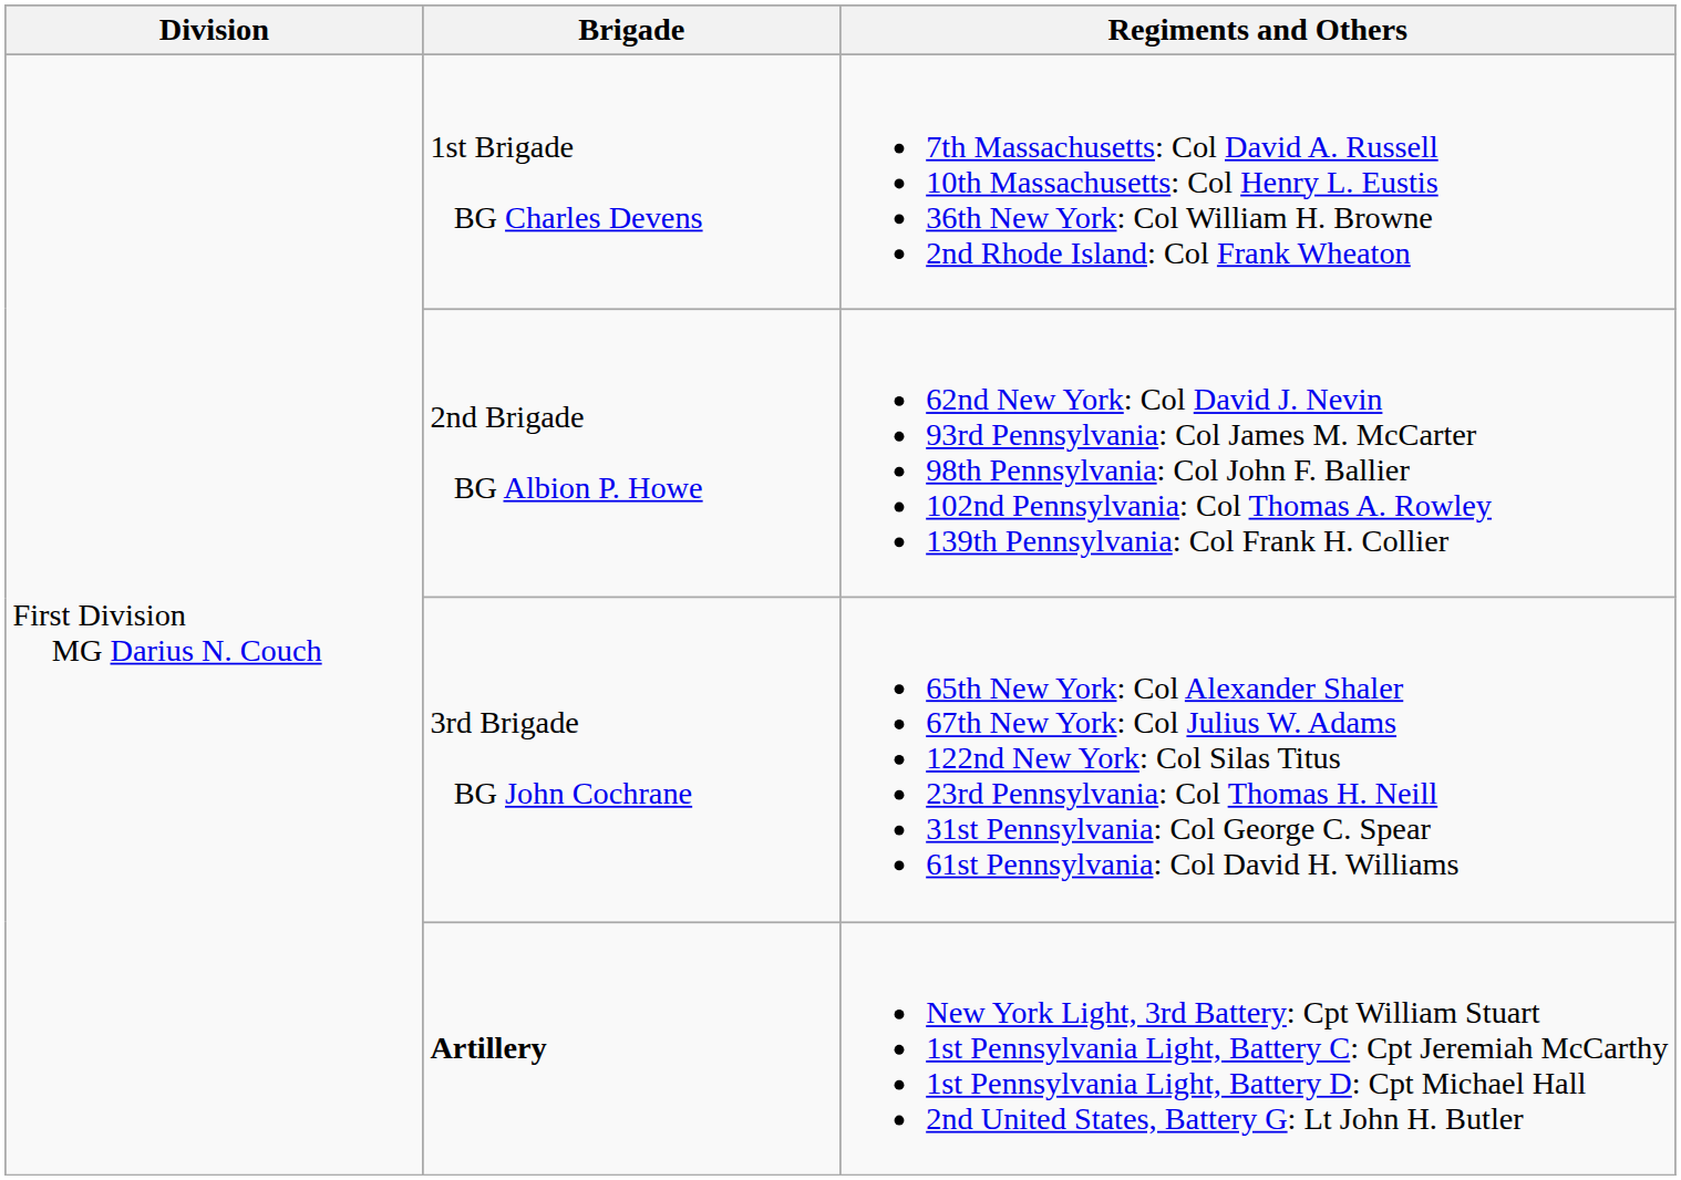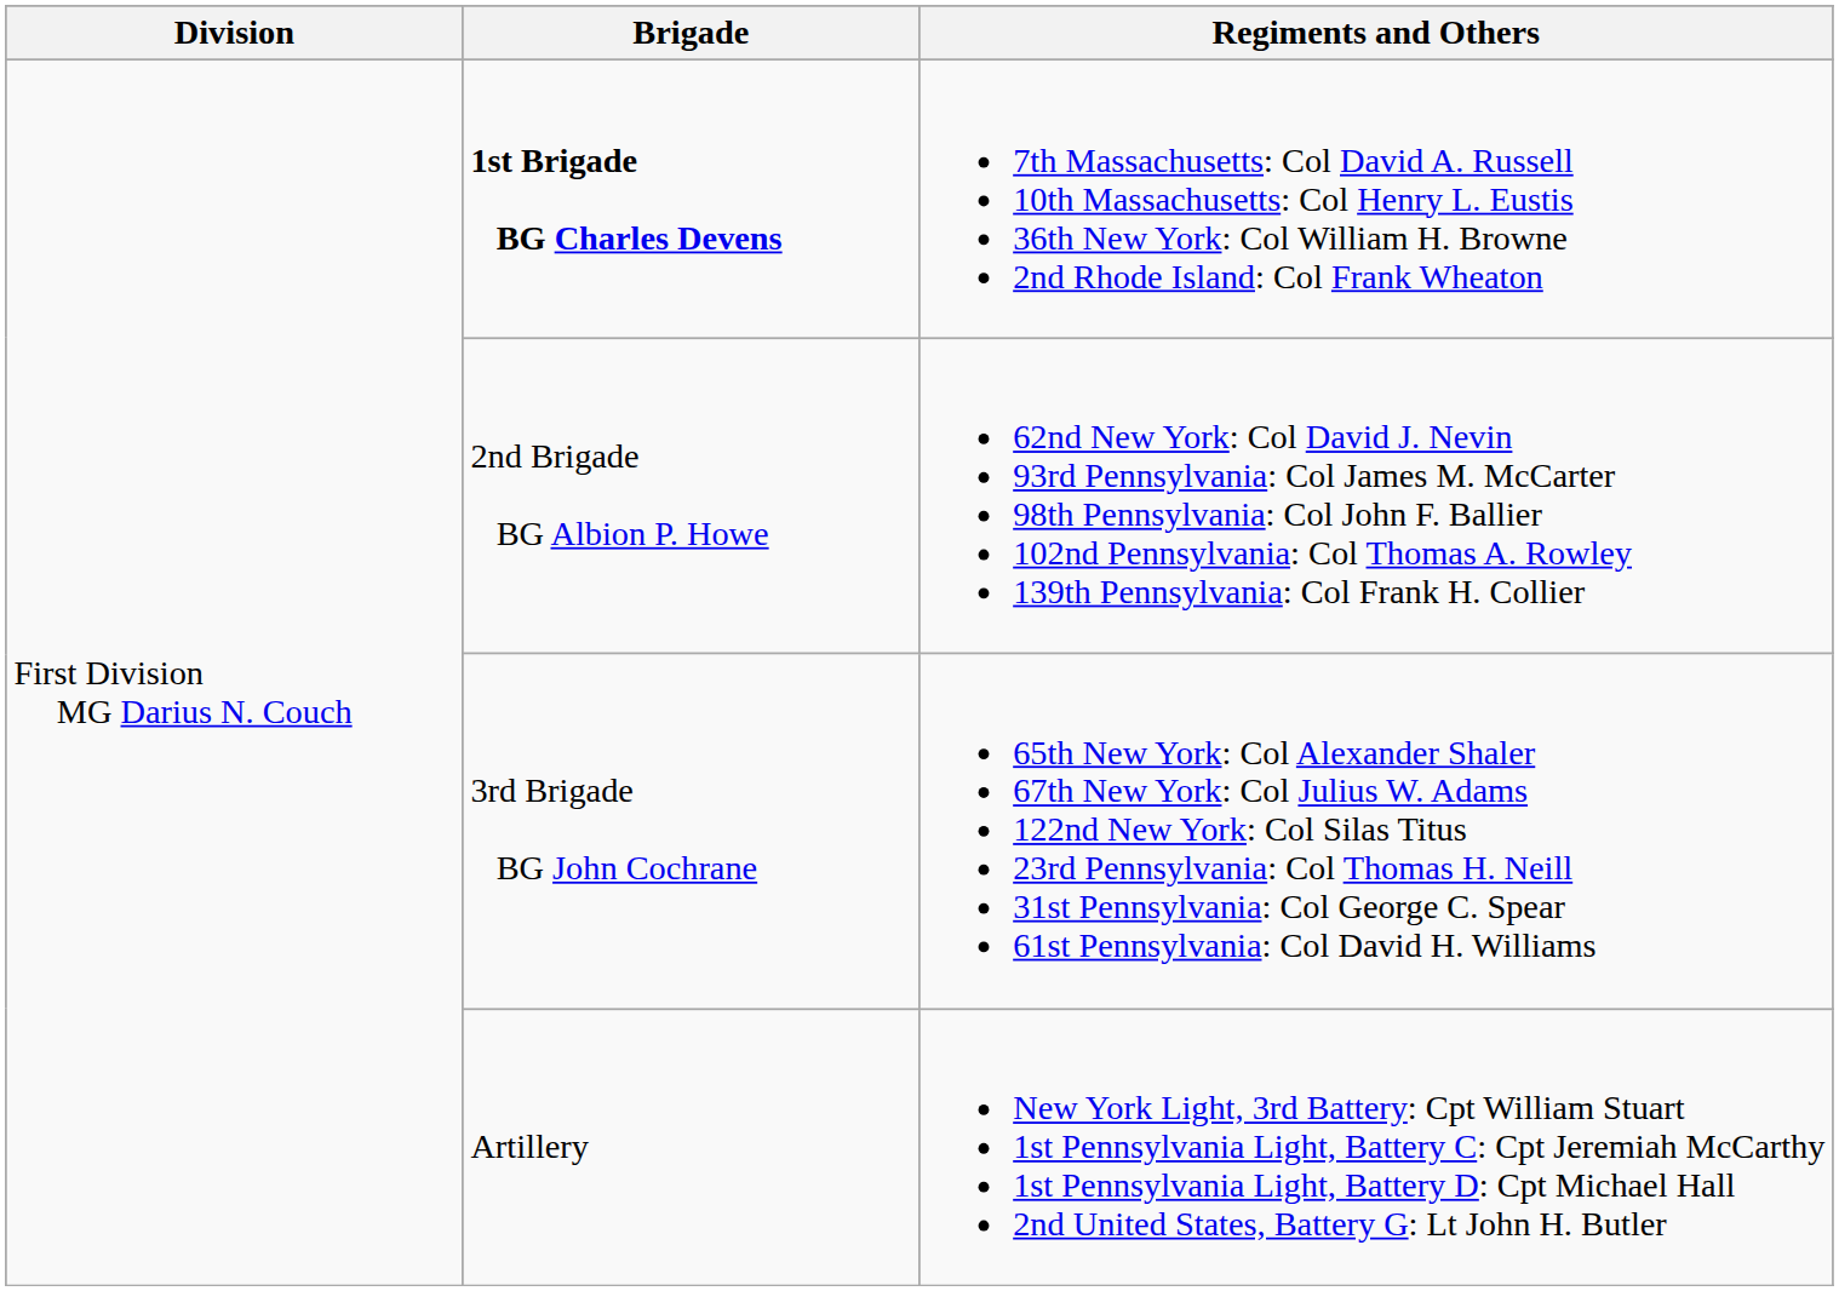1st Brigade BG Charles Devens | Brigade: normal -> bold
Artillery | Brigade: bold -> normal
